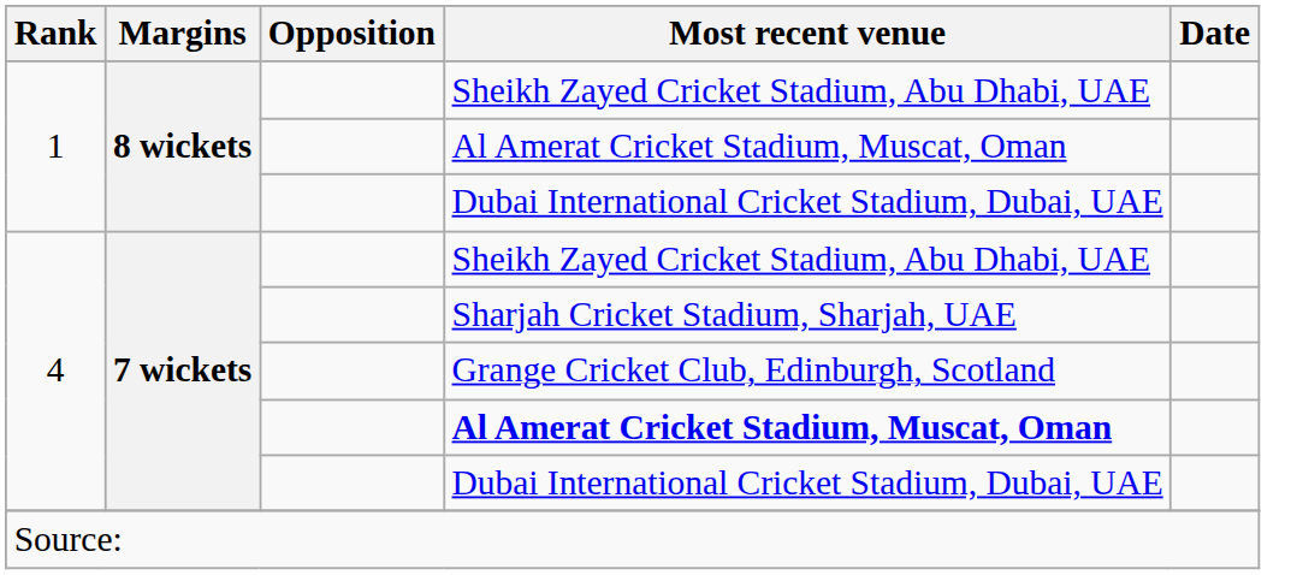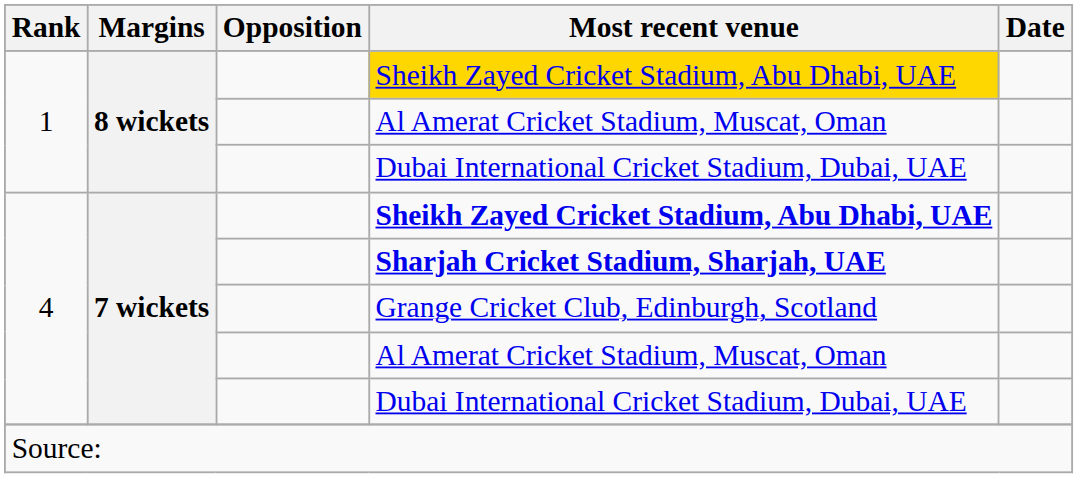1 / Sheikh Zayed Cricket Stadium, Abu Dhabi, UAE | Most recent venue: no background -> gold background
4 / Sheikh Zayed Cricket Stadium, Abu Dhabi, UAE | Most recent venue: normal -> bold
Sharjah Cricket Stadium, Sharjah, UAE | Most recent venue: normal -> bold
4 / Al Amerat Cricket Stadium, Muscat, Oman | Most recent venue: bold -> normal
